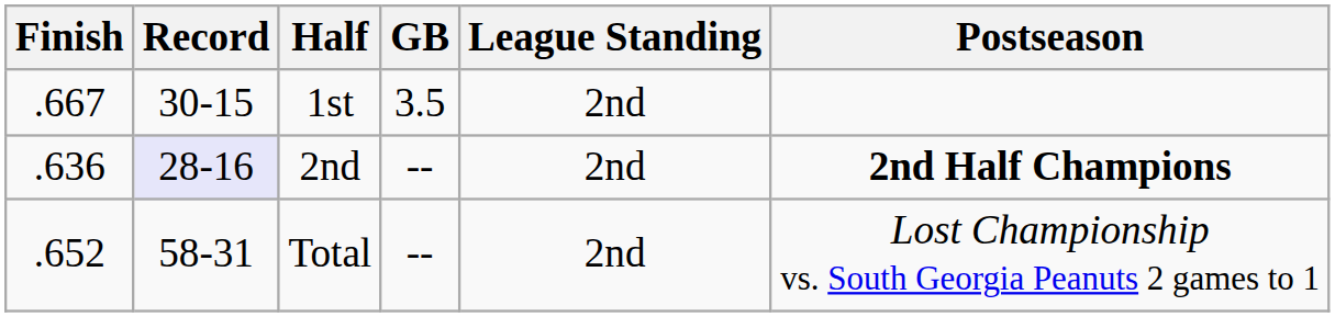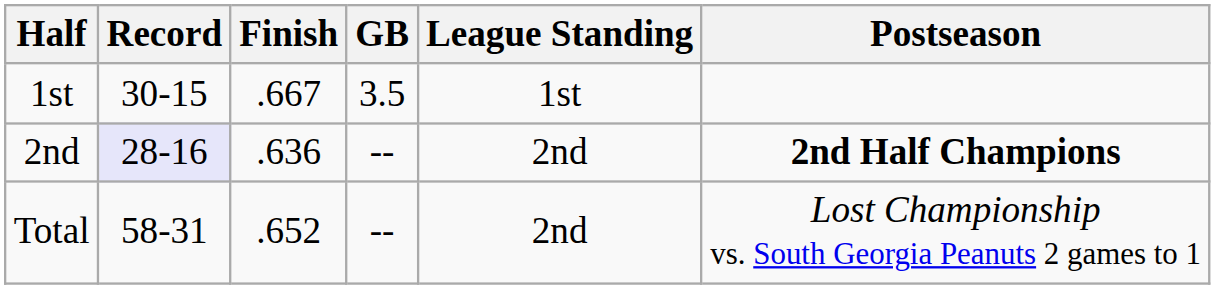columns swapped: Half <-> Finish
row 2 | League Standing: 2nd -> 1st
